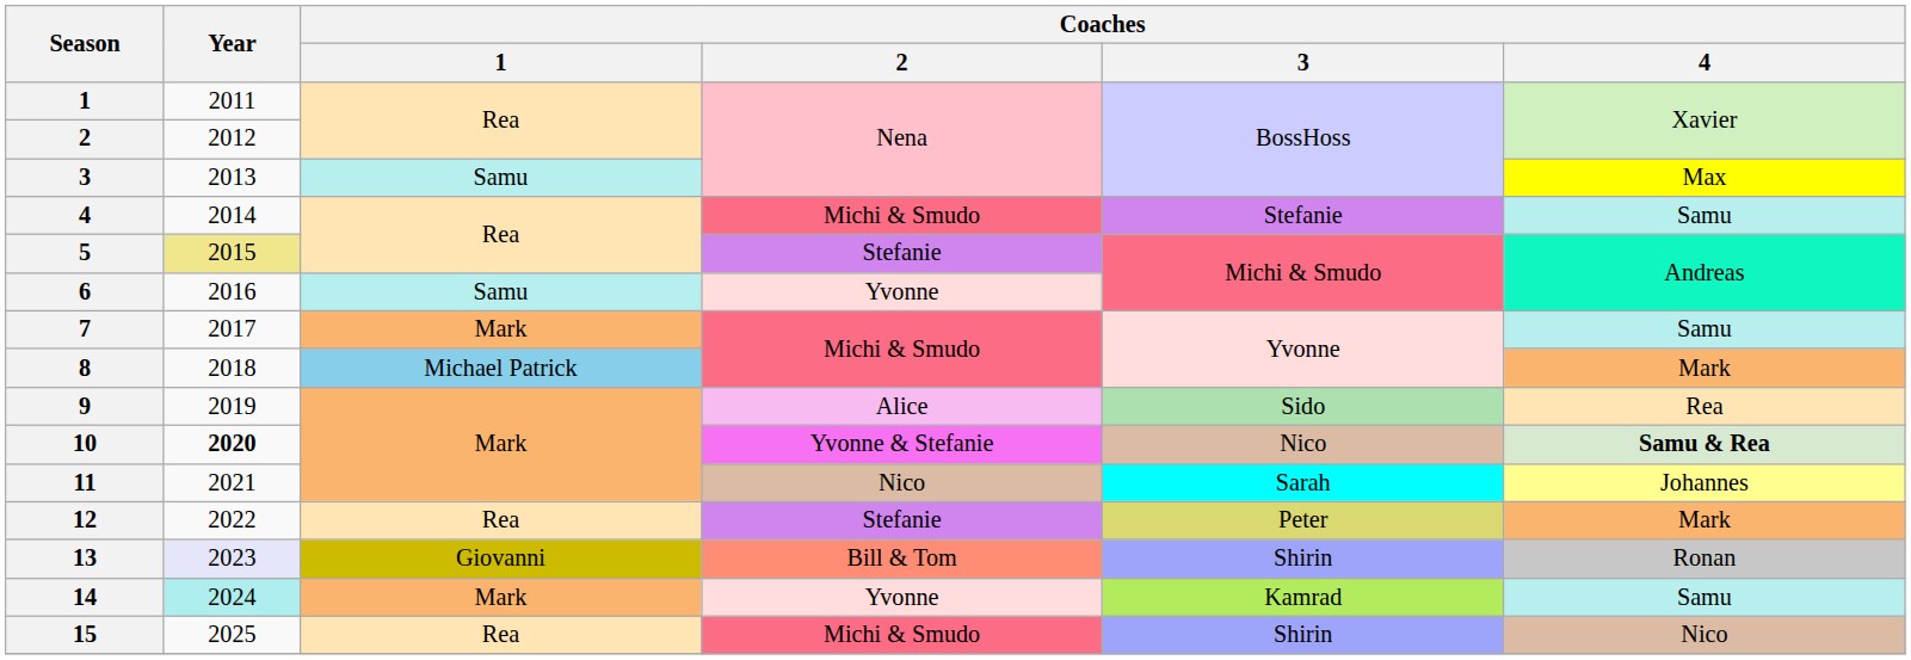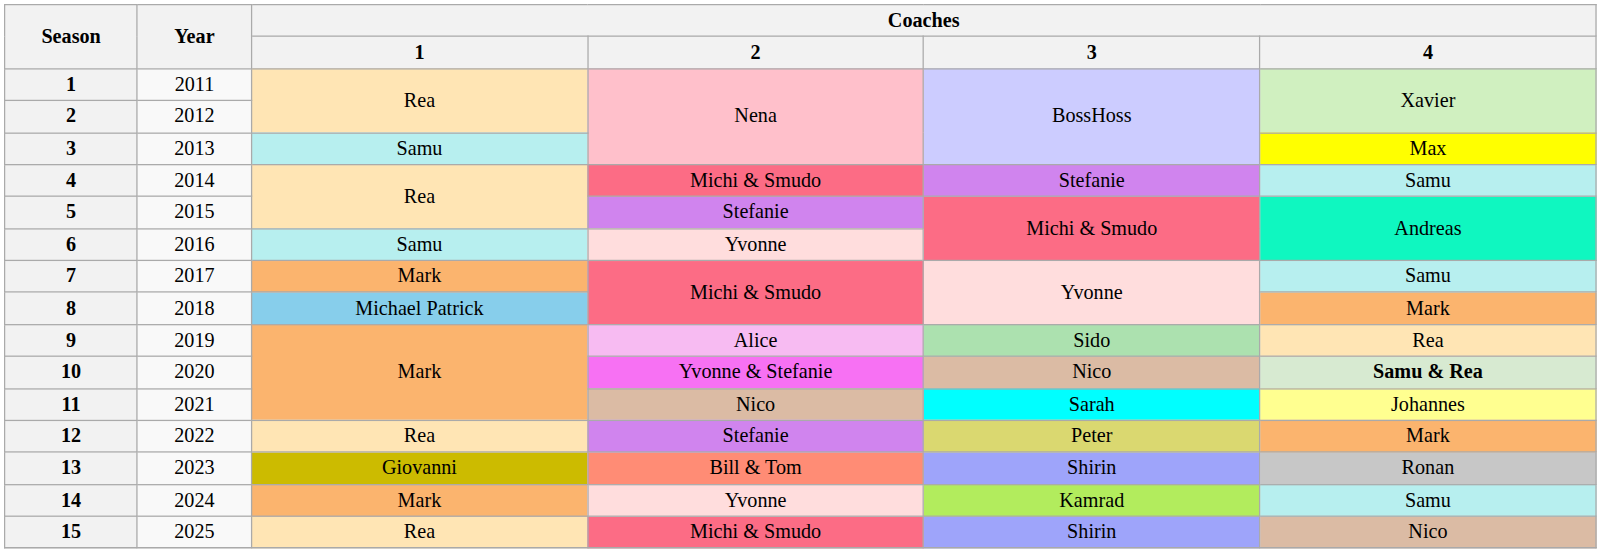5 | Year: khaki background -> no background
10 | Year: bold -> normal
13 | Year: lavender background -> no background
14 | Year: paleturquoise background -> no background
